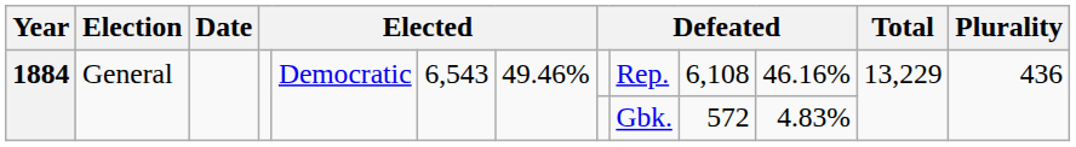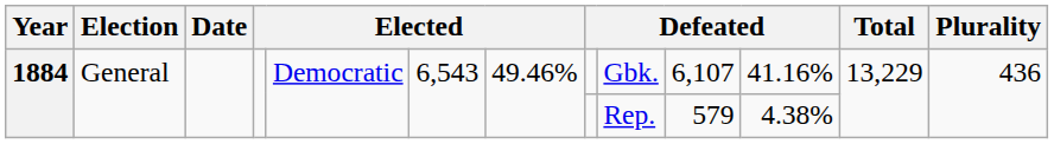row 2 | column 9: Rep. -> Gbk.
row 2 | column 10: 6,108 -> 6,107
row 2 | column 11: 46.16% -> 41.16%
row 3 | column 9: Gbk. -> Rep.
row 3 | column 10: 572 -> 579
row 3 | column 11: 4.83% -> 4.38%
